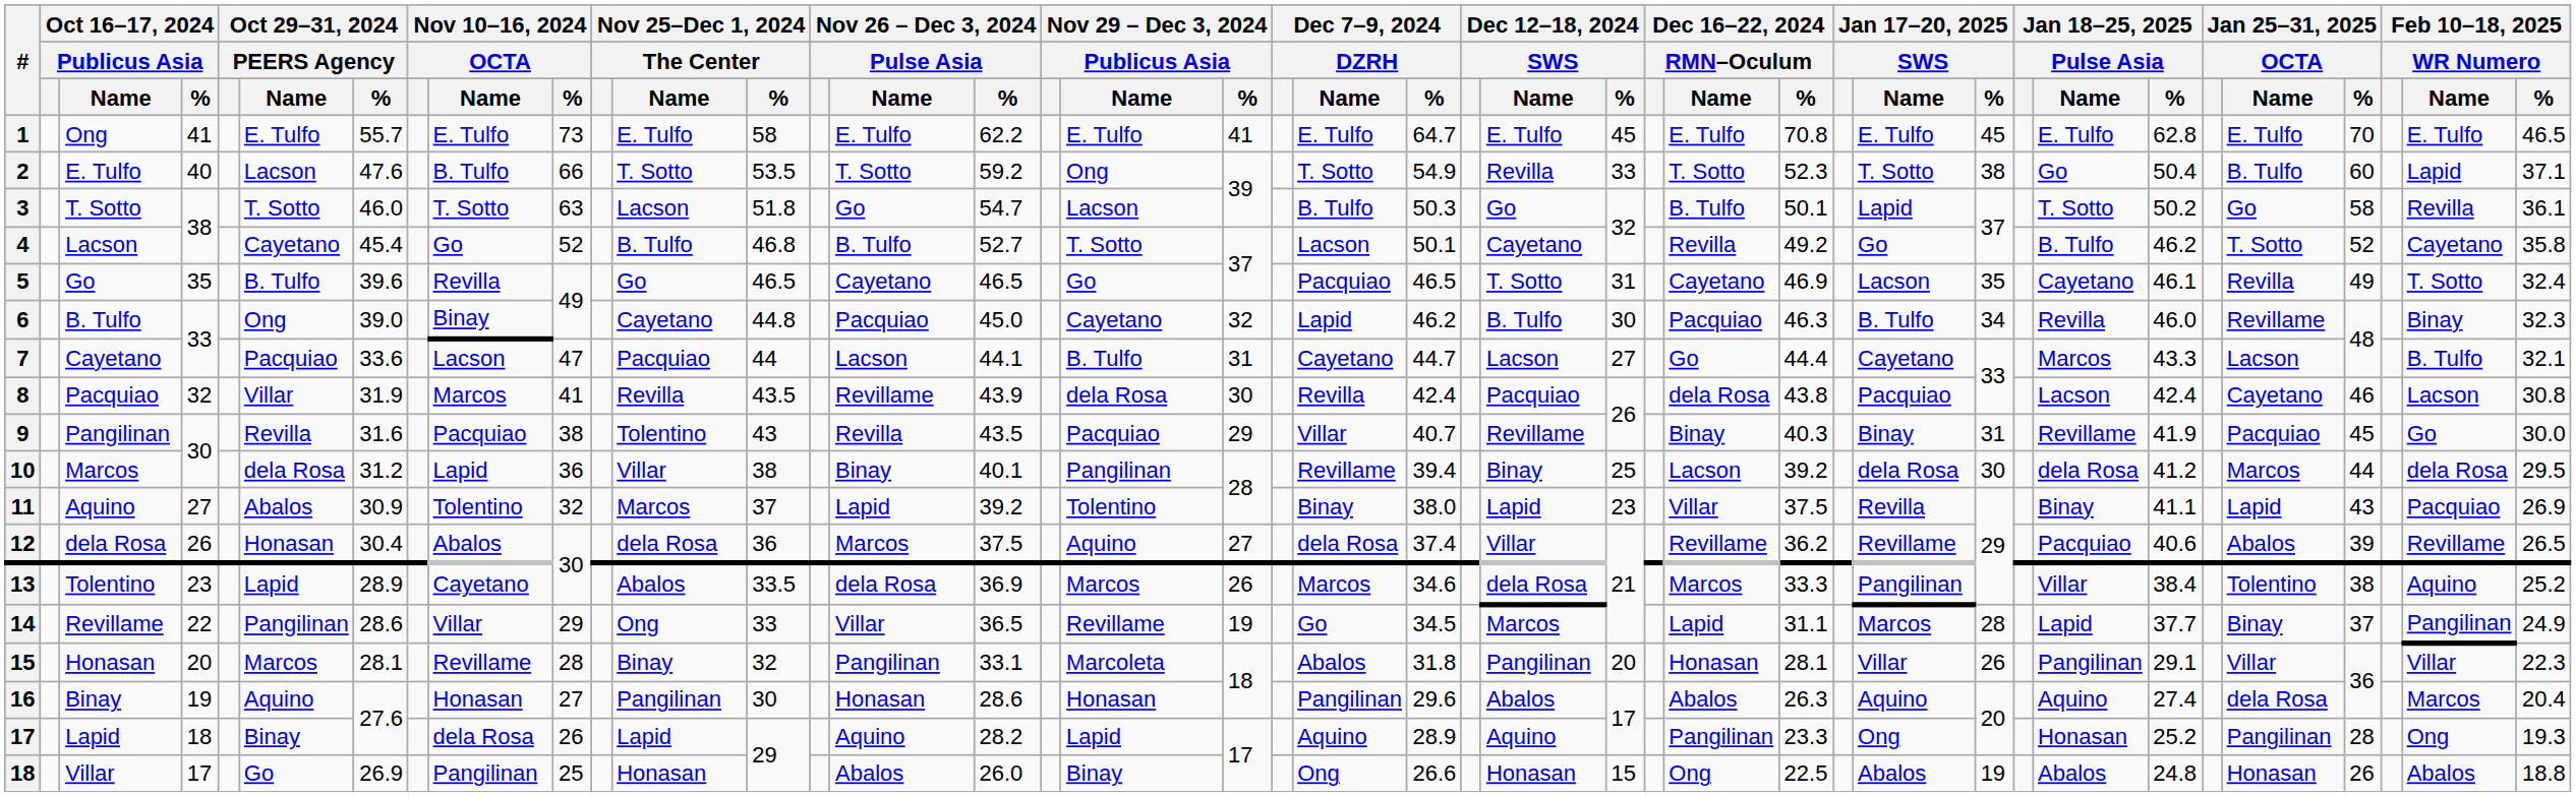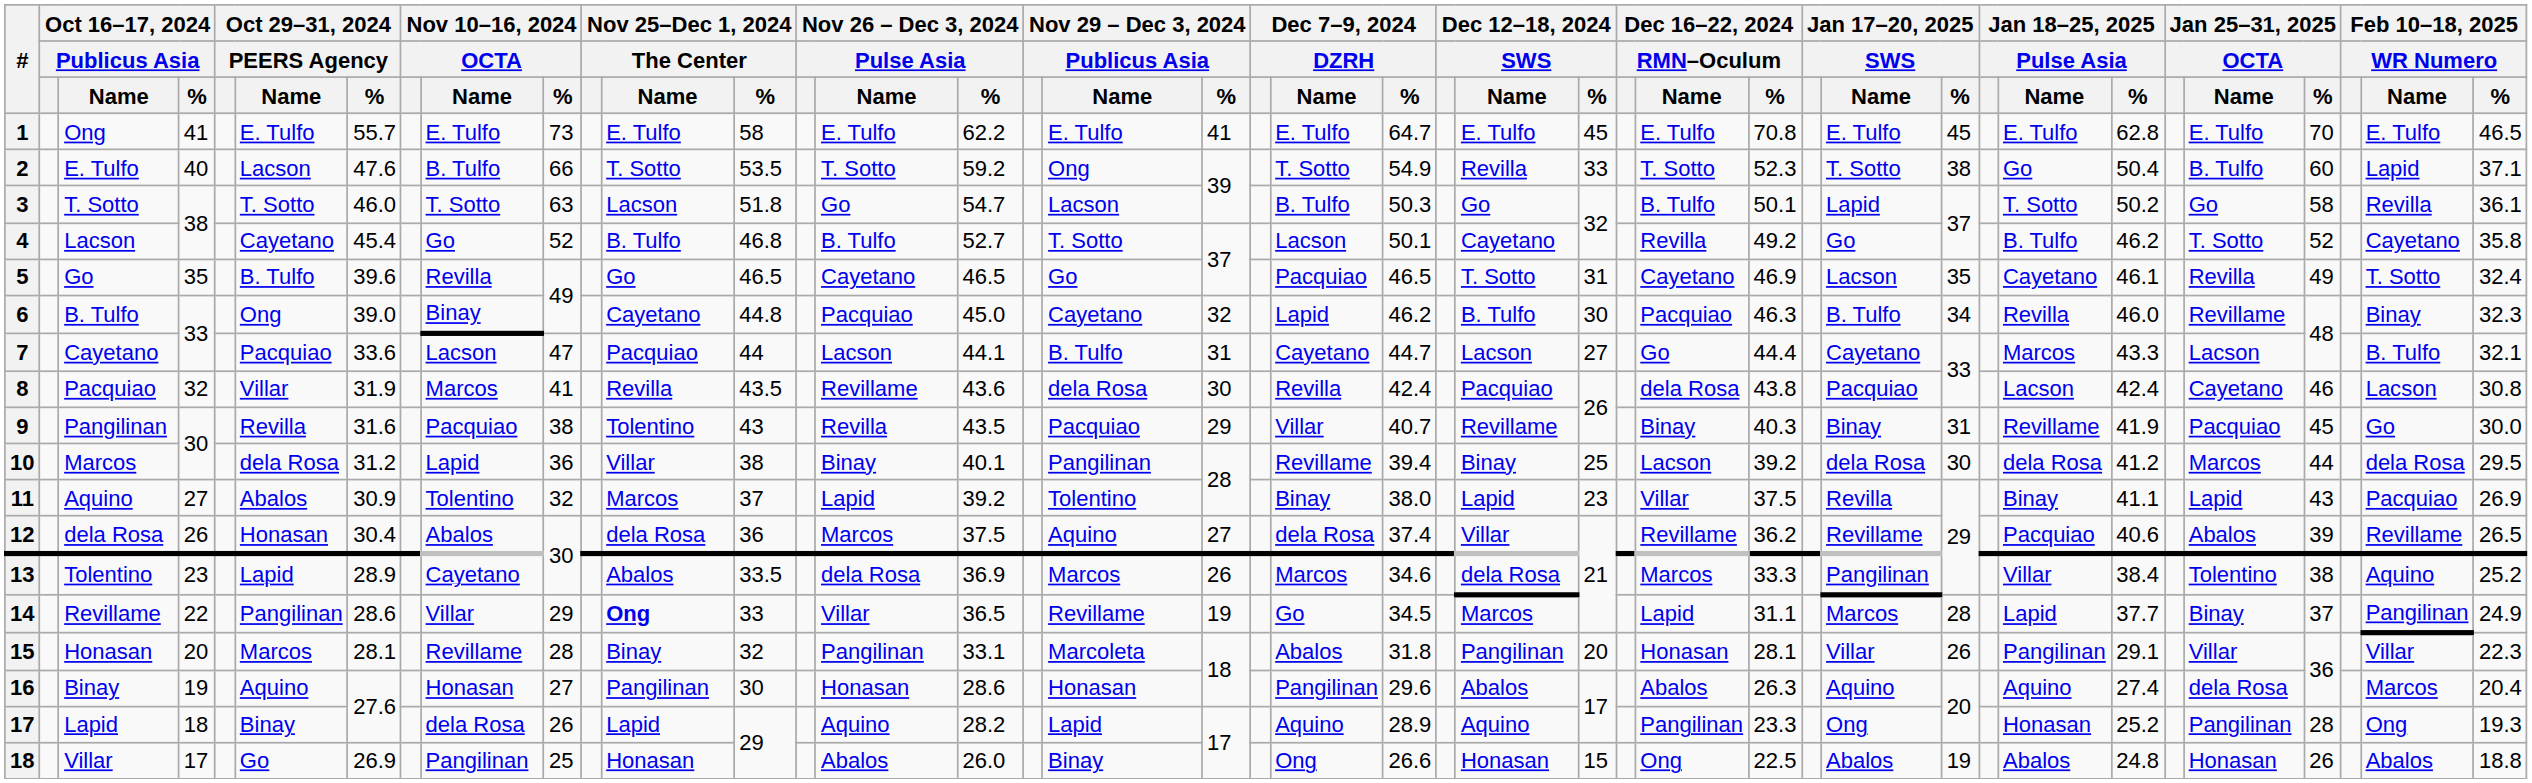8 | Nov 26 – Dec 3, 2024 / Pulse Asia / %: 43.9 -> 43.6
14 | Nov 25–Dec 1, 2024 / The Center / Name: normal -> bold
